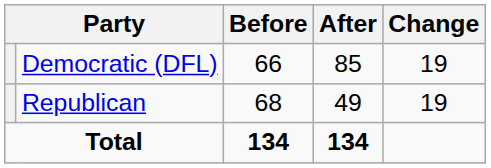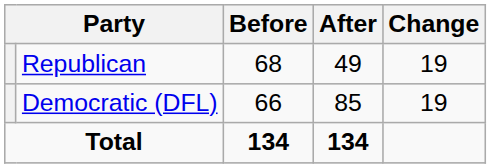rows swapped: Democratic (DFL) <-> Republican
